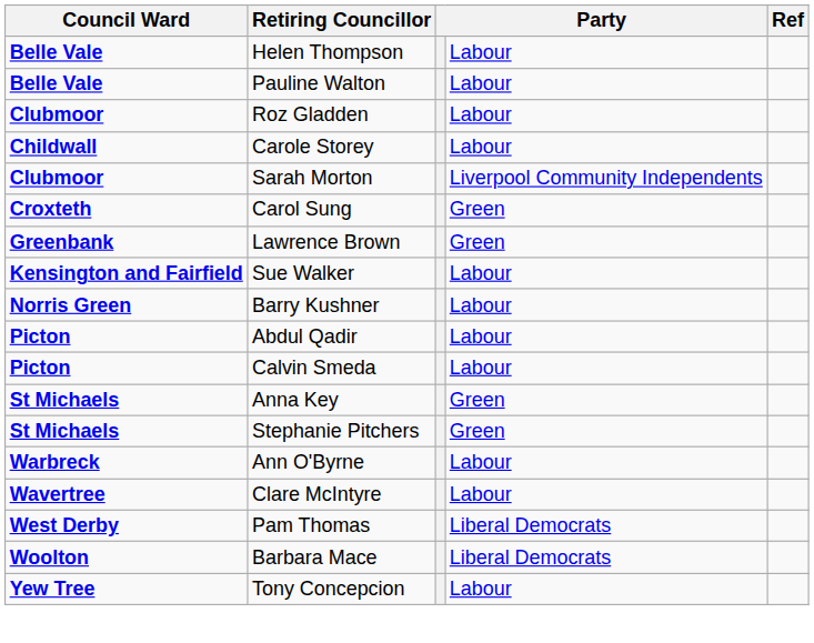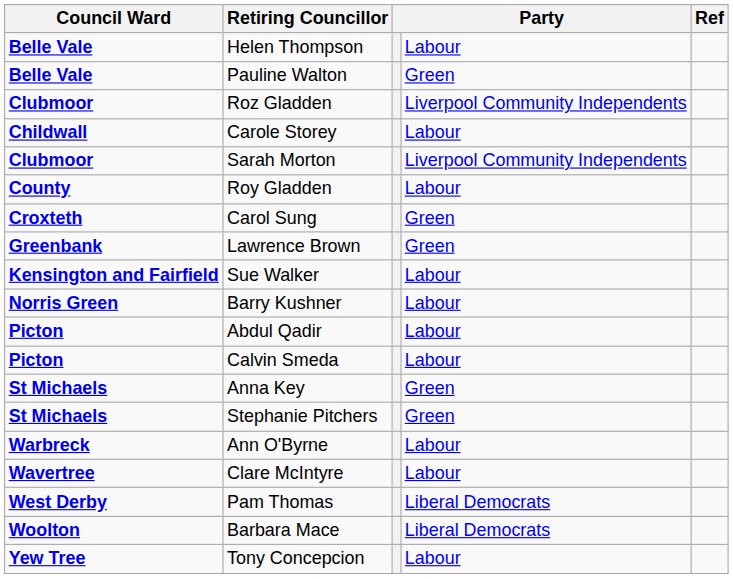Pauline Walton | column 4: Labour -> Green
Roz Gladden | column 4: Labour -> Liverpool Community Independents
+ row: County | Roy Gladden | Labour
